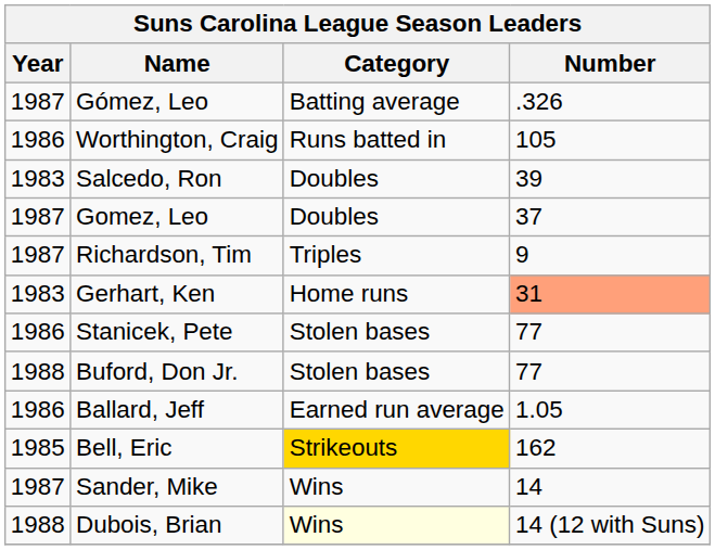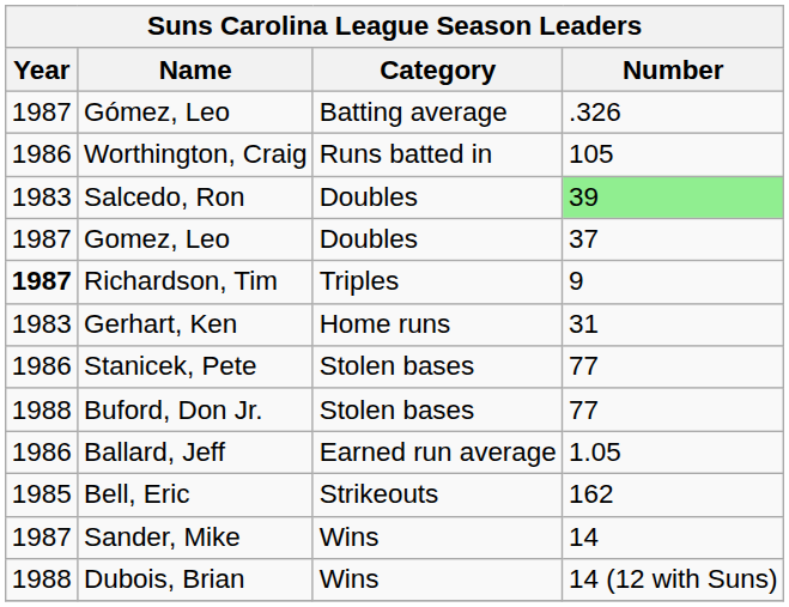Salcedo, Ron | Number: no background -> lightgreen background
Richardson, Tim | Year: normal -> bold
Gerhart, Ken | Number: lightsalmon background -> no background
Bell, Eric | Category: gold background -> no background
Dubois, Brian | Category: lightyellow background -> no background
